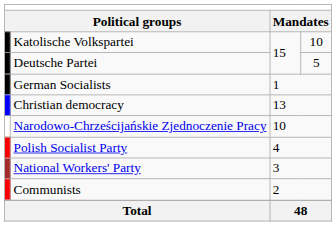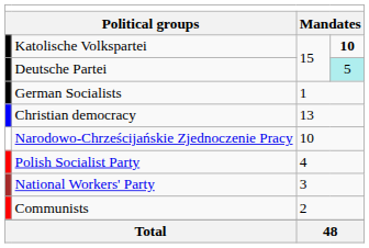Katolische Volkspartei | column 4: normal -> bold
Deutsche Partei | column 4: no background -> paleturquoise background
